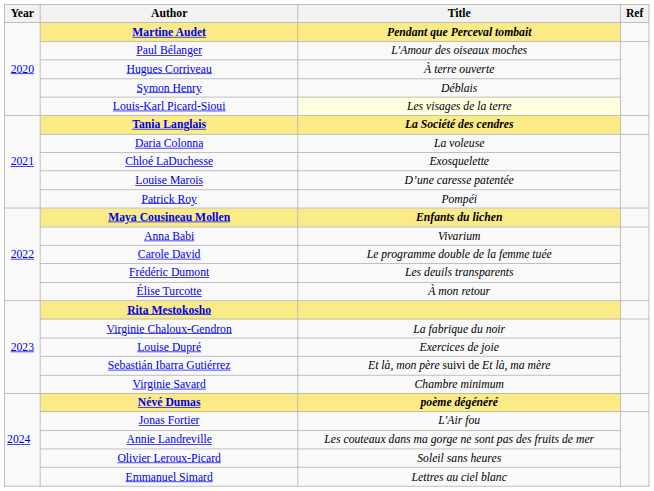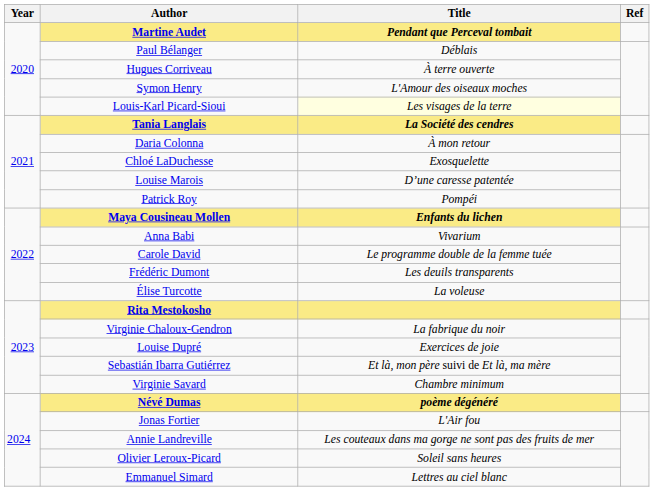Paul Bélanger | Title: L'Amour des oiseaux moches -> Déblais
Symon Henry | Title: Déblais -> L'Amour des oiseaux moches
Daria Colonna | Title: La voleuse -> À mon retour
Élise Turcotte | Title: À mon retour -> La voleuse
